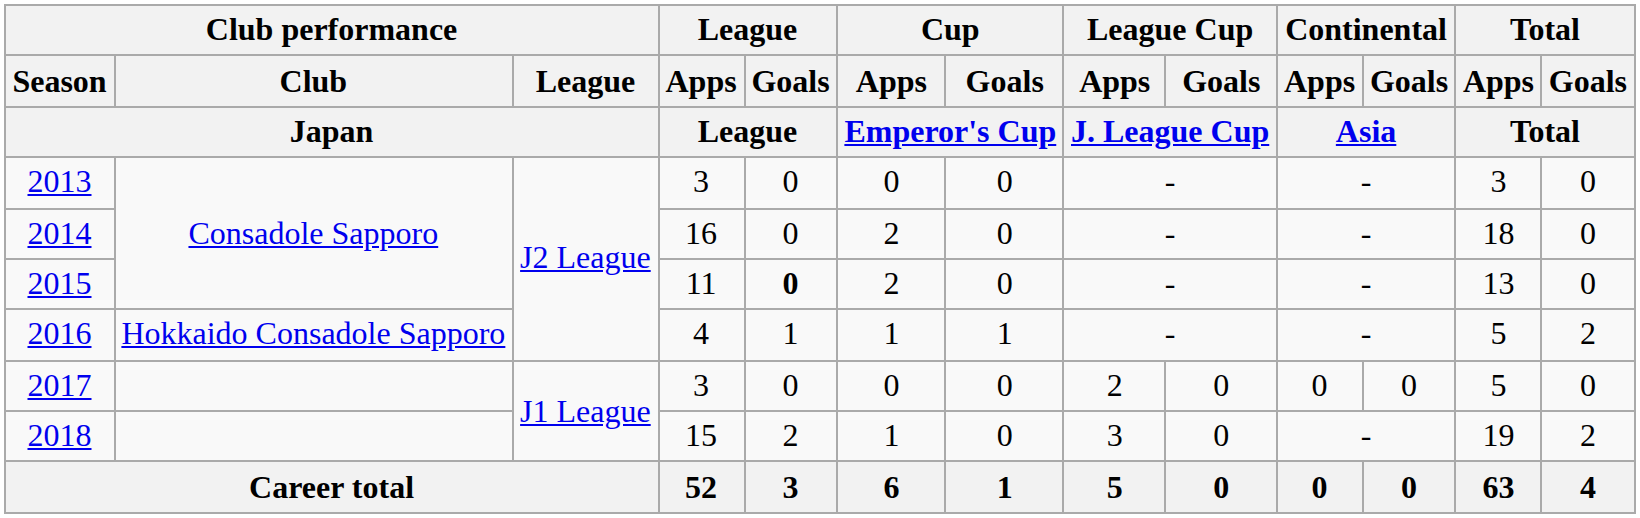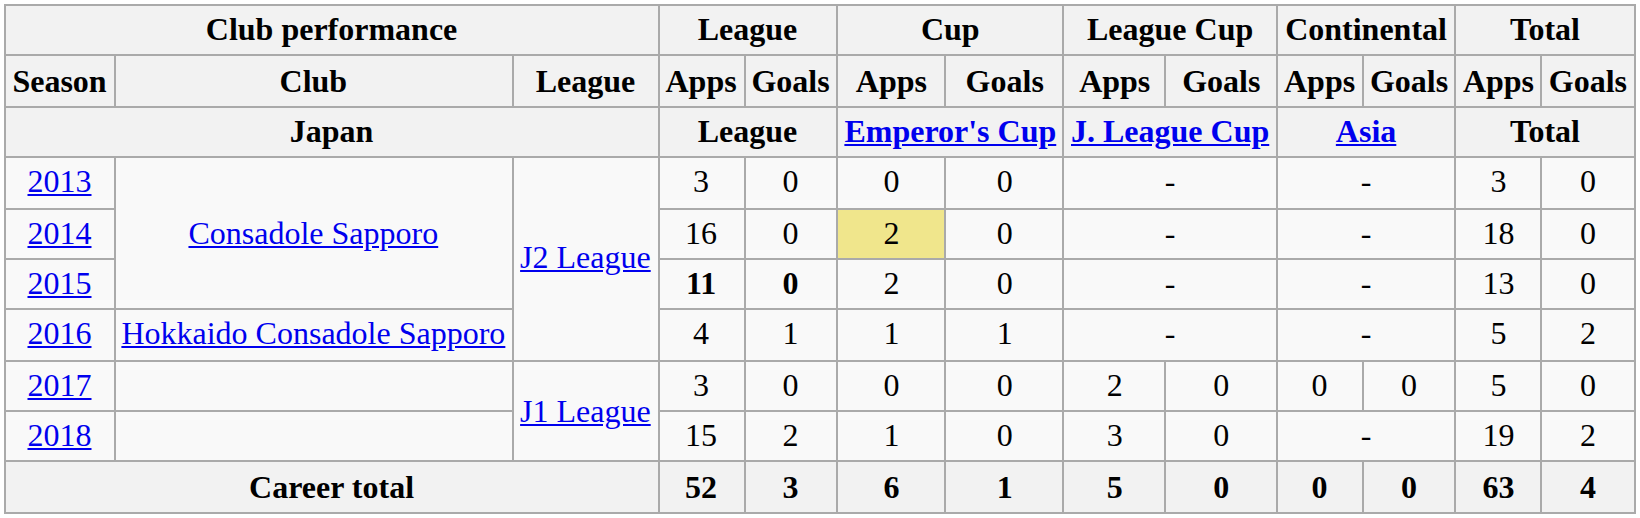2014 | Cup / Apps / Emperor's Cup: no background -> khaki background
2015 | League / Apps / League: normal -> bold
